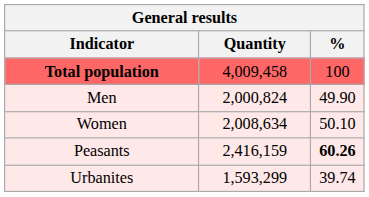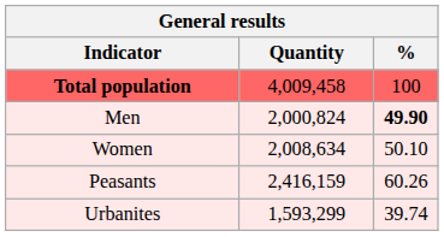Men | %: normal -> bold
Peasants | %: bold -> normal
